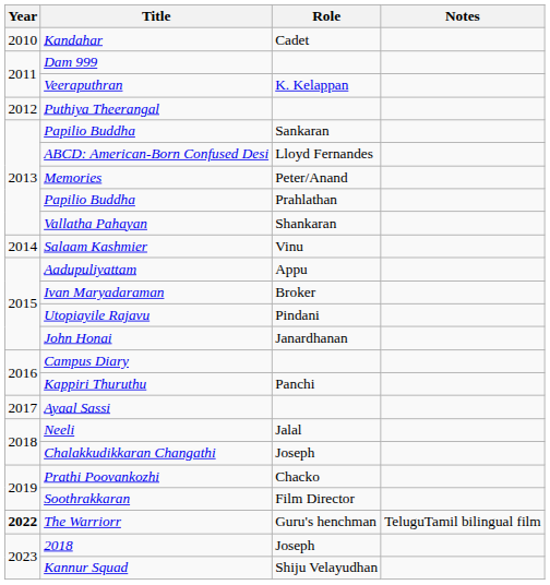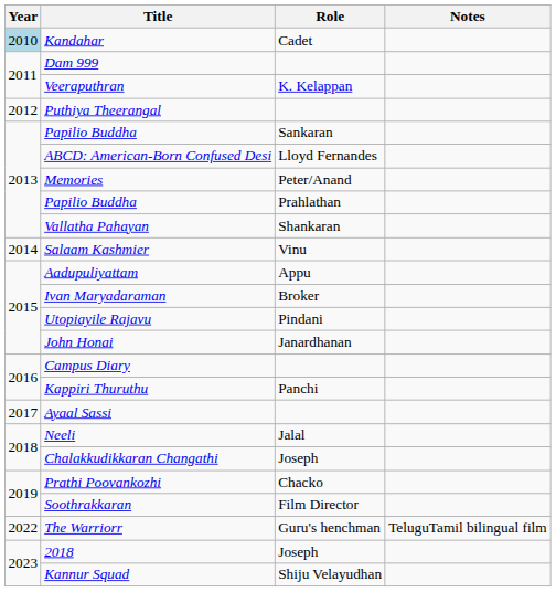Kandahar | Year: no background -> lightblue background
The Warriorr | Year: bold -> normal
